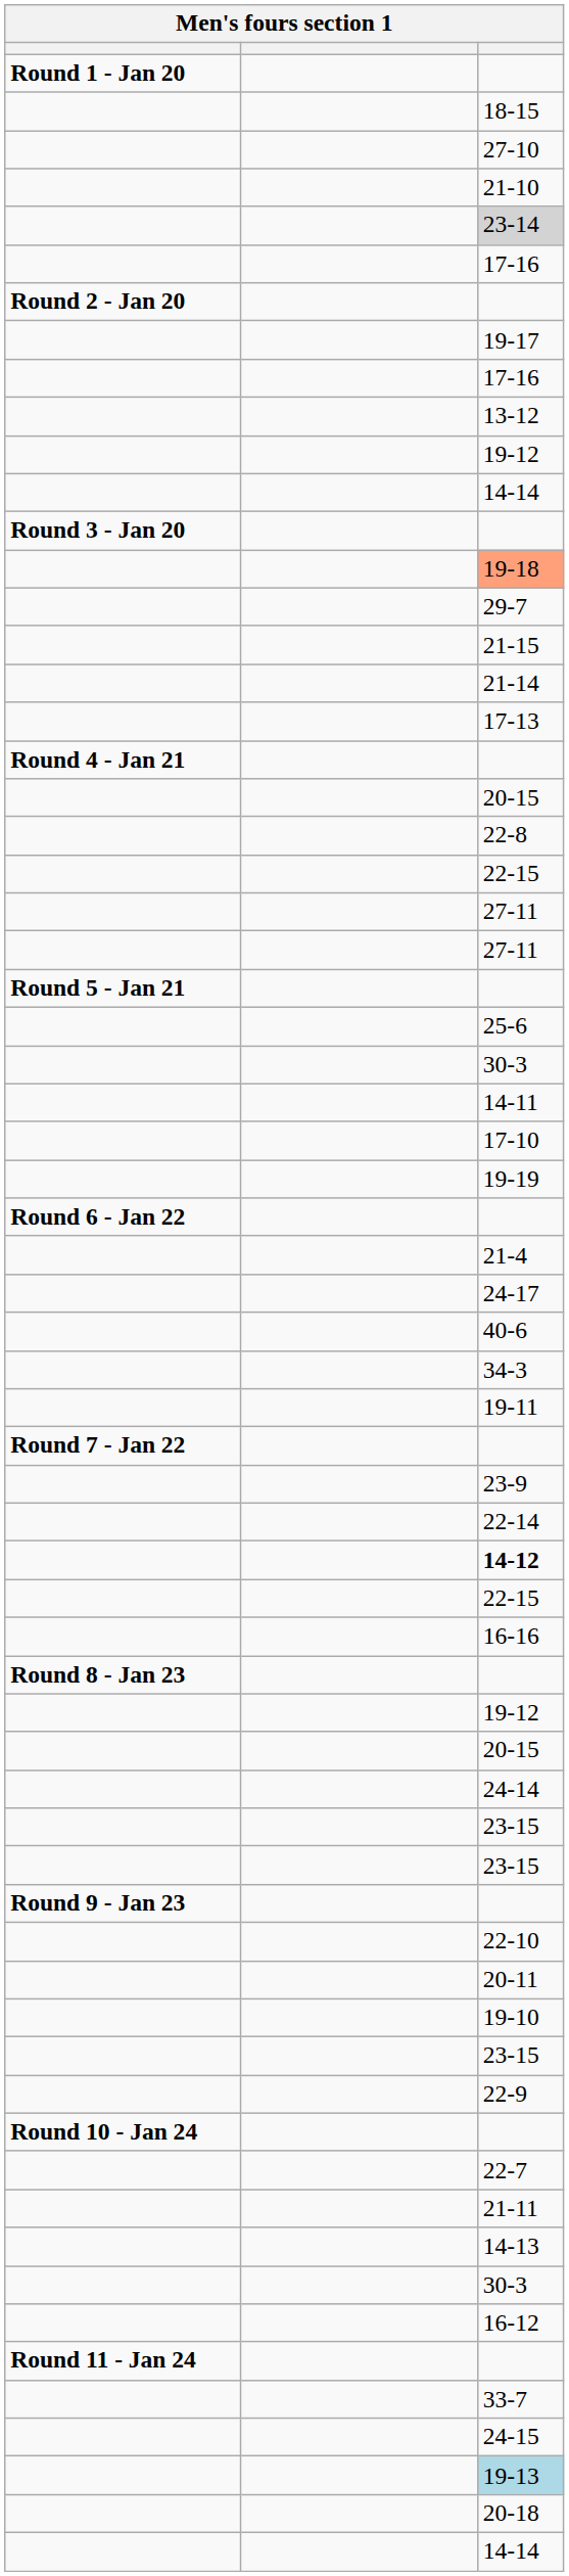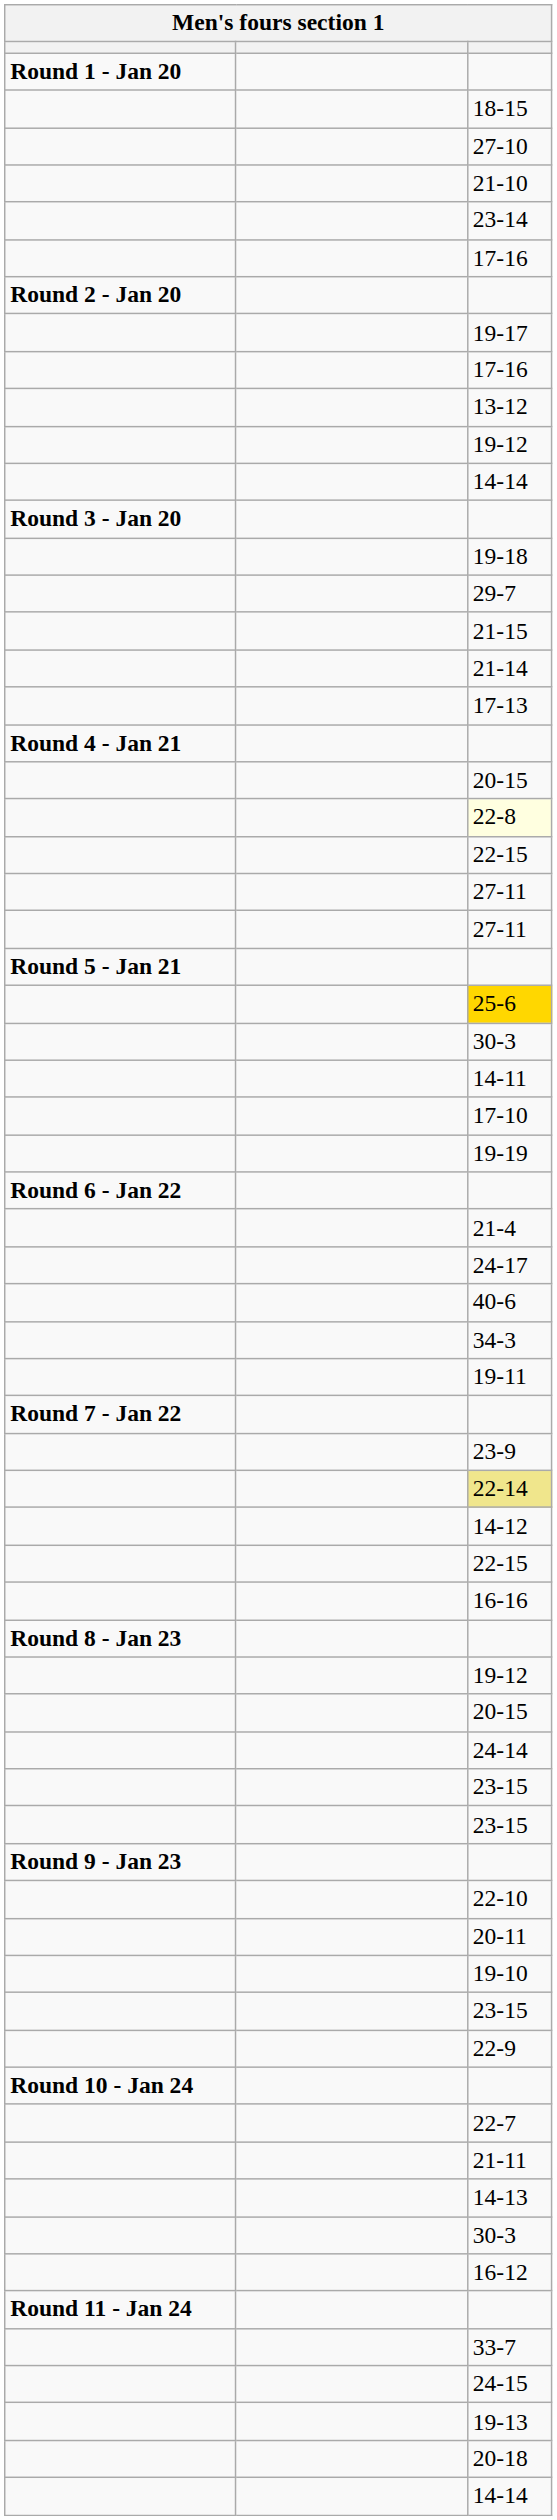23-14 | column 3: lightgrey background -> no background
19-18 | column 3: lightsalmon background -> no background
22-8 | column 3: no background -> lightyellow background
25-6 | column 3: no background -> gold background
22-14 | column 3: no background -> khaki background
14-12 | column 3: bold -> normal
19-13 | column 3: lightblue background -> no background
